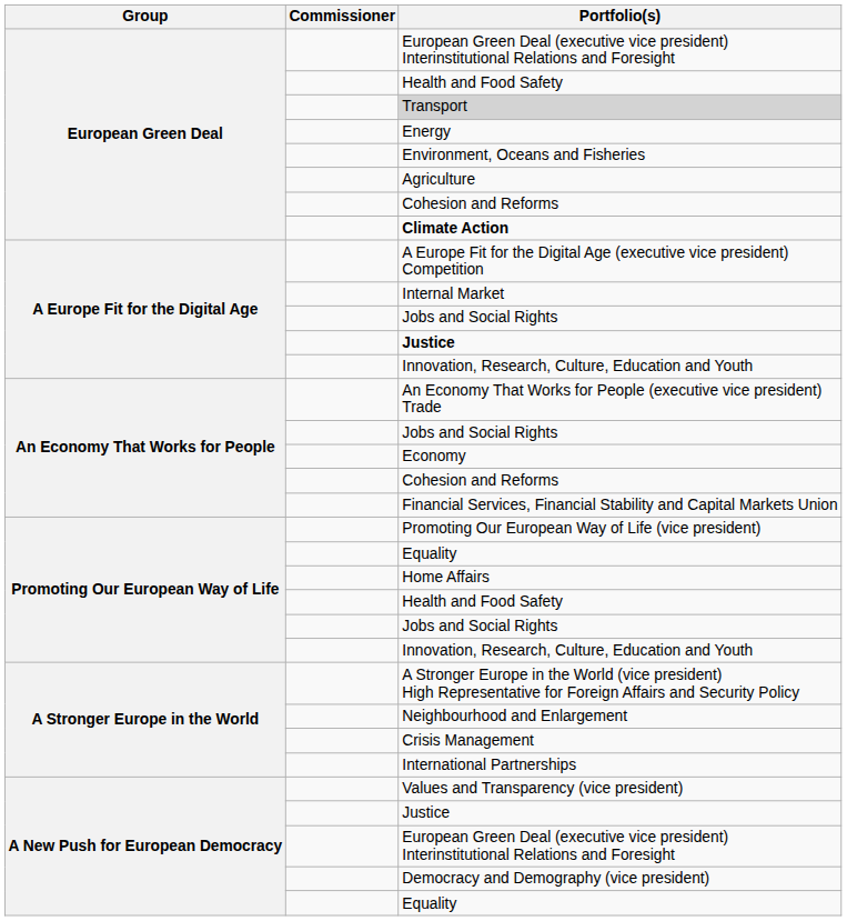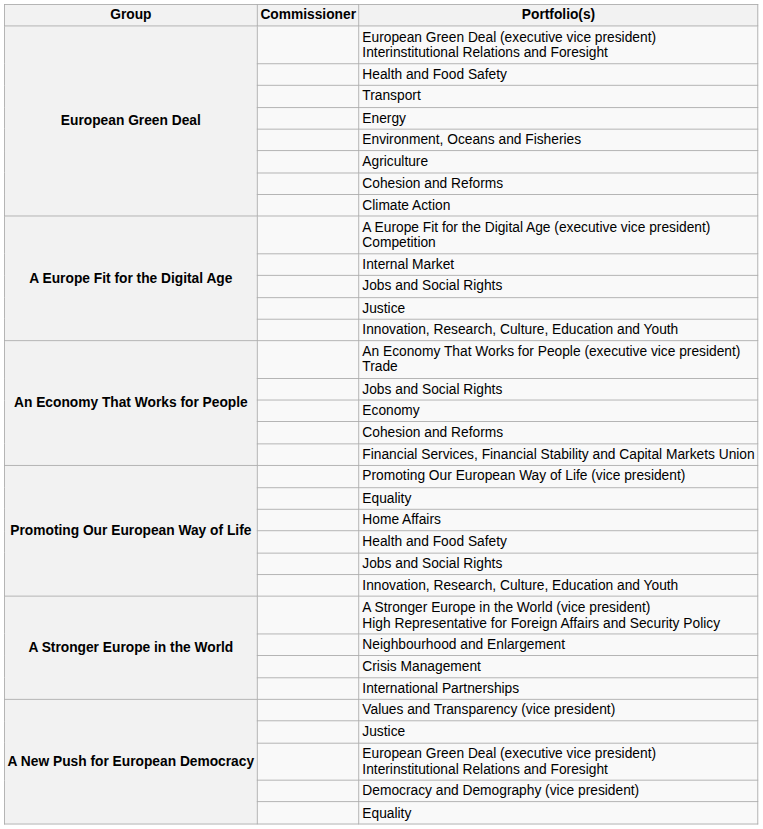Transport | Portfolio(s): lightgrey background -> no background
Climate Action | Portfolio(s): bold -> normal
A Europe Fit for the Digital Age / Justice | Portfolio(s): bold -> normal
